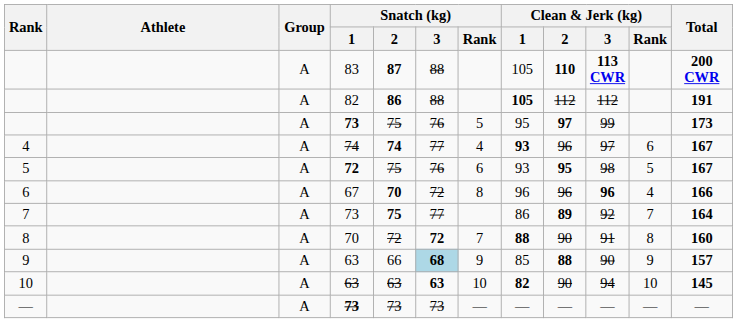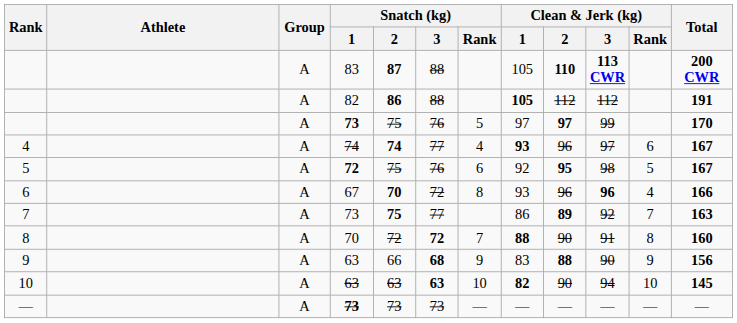row 5 | Clean & Jerk (kg) / 1: 95 -> 97
row 5 | Total: 173 -> 170
row 7 | Clean & Jerk (kg) / 1: 93 -> 92
row 8 | Clean & Jerk (kg) / 1: 96 -> 93
row 9 | Total: 164 -> 163
row 11 | Snatch (kg) / 3: lightblue background -> no background
row 11 | Clean & Jerk (kg) / 1: 85 -> 83
row 11 | Total: 157 -> 156
